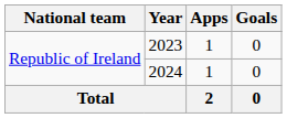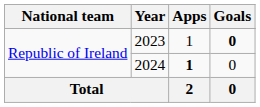2023 | Goals: normal -> bold
2024 | Apps: normal -> bold
